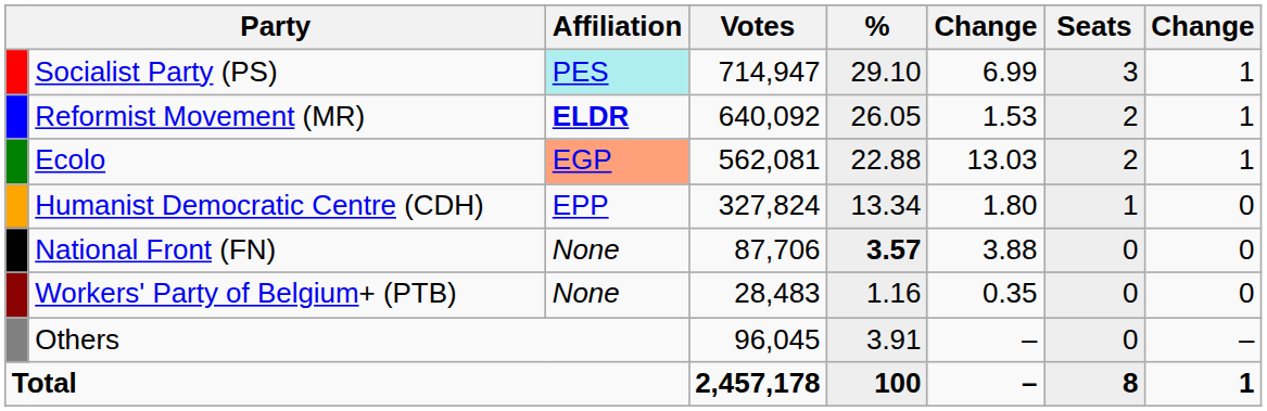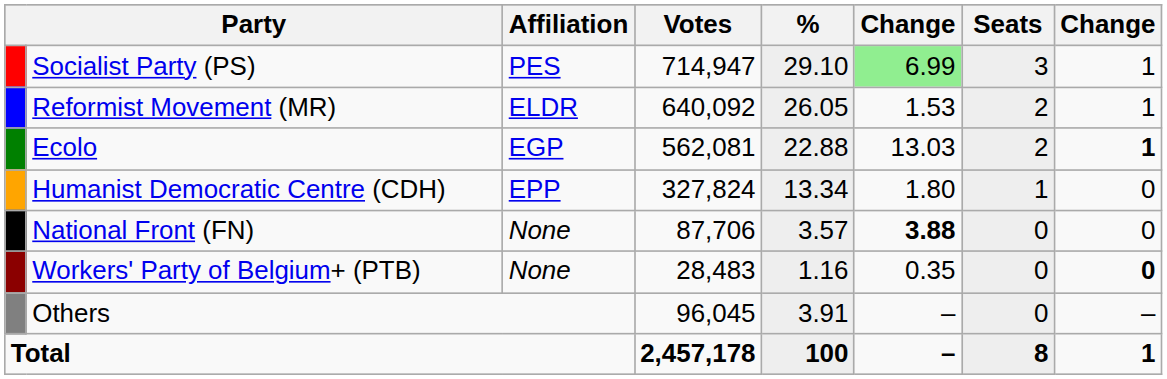Socialist Party (PS) | Affiliation: paleturquoise background -> no background
Socialist Party (PS) | column 6: no background -> lightgreen background
Reformist Movement (MR) | Affiliation: bold -> normal
Ecolo | Affiliation: lightsalmon background -> no background
Ecolo | column 8: normal -> bold
National Front (FN) | %: bold -> normal
National Front (FN) | column 6: normal -> bold
Workers' Party of Belgium+ (PTB) | column 8: normal -> bold
